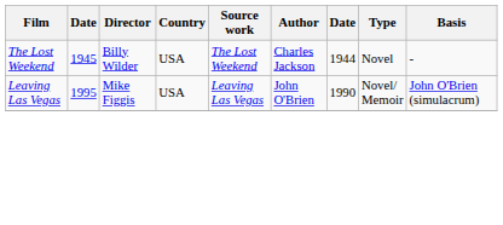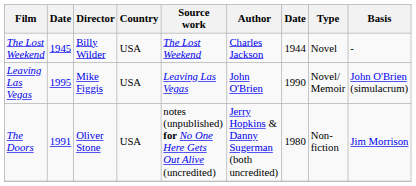+ row: The Doors | 1991 | Oliver Stone | USA | notes (unpublished) for No One Here Gets Out Alive (uncredited) | Jerry Hopkins & Danny Sugerman (both uncredited) | 1980 | Non-fiction | Jim Morrison
